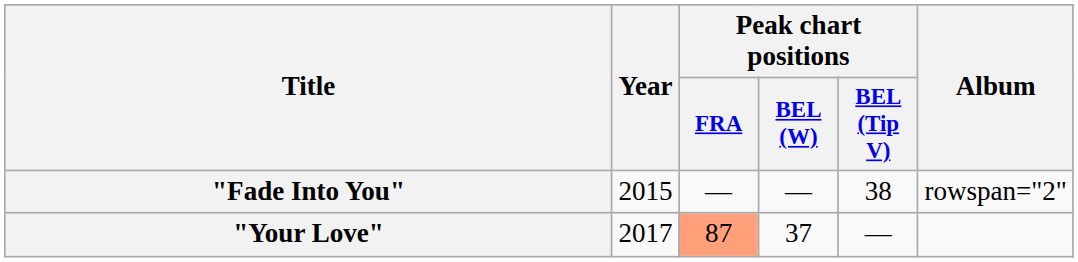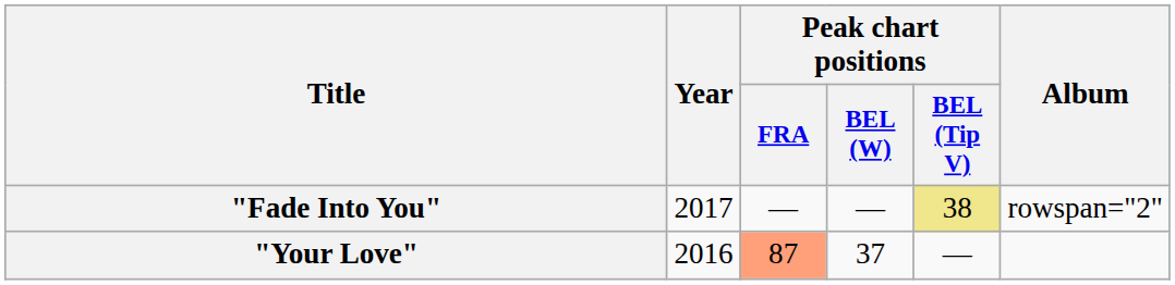"Fade Into You" | Year: 2015 -> 2017
"Fade Into You" | Peak chart positions / BEL (Tip V): no background -> khaki background
"Your Love" | Year: 2017 -> 2016
